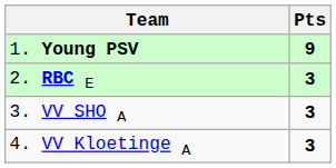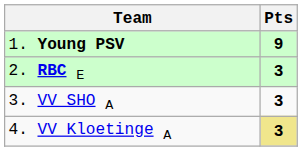4. VV Kloetinge A | Pts: no background -> khaki background
